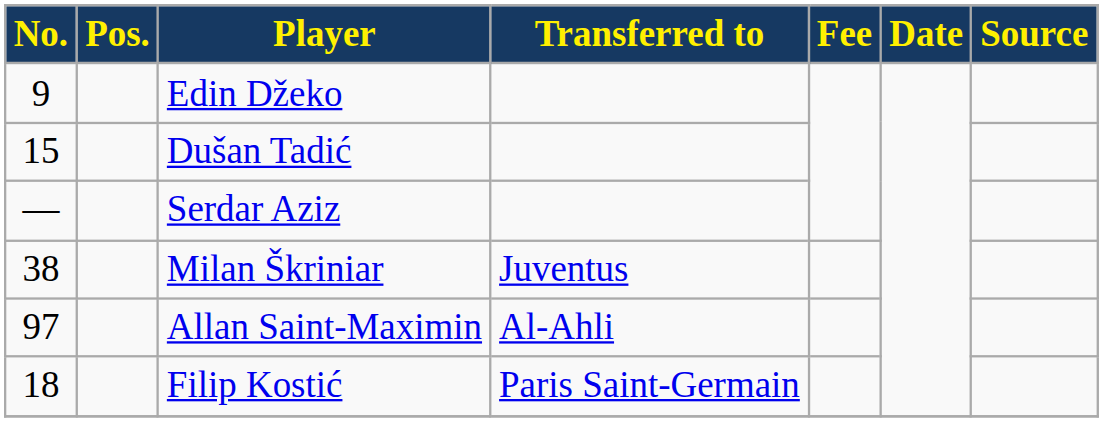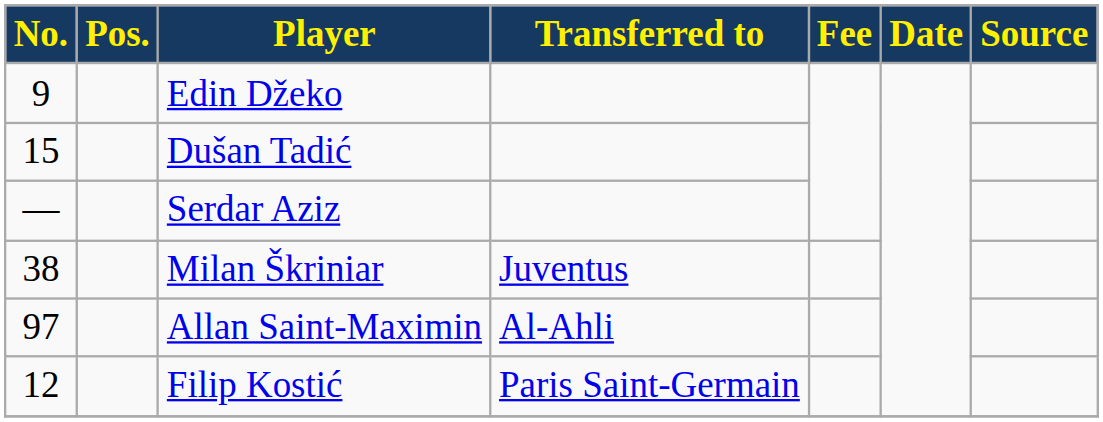Filip Kostić | No.: 18 -> 12
